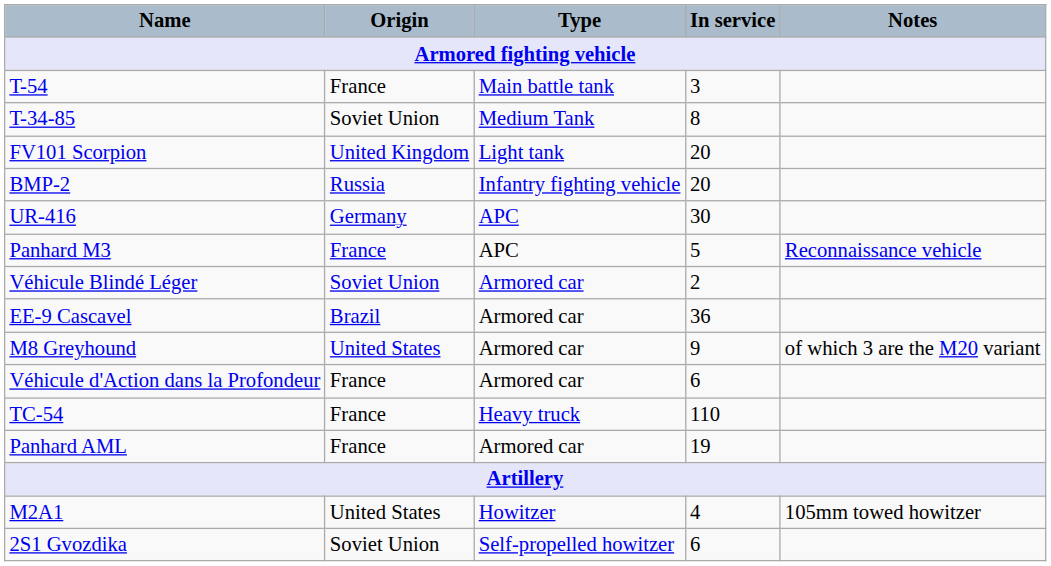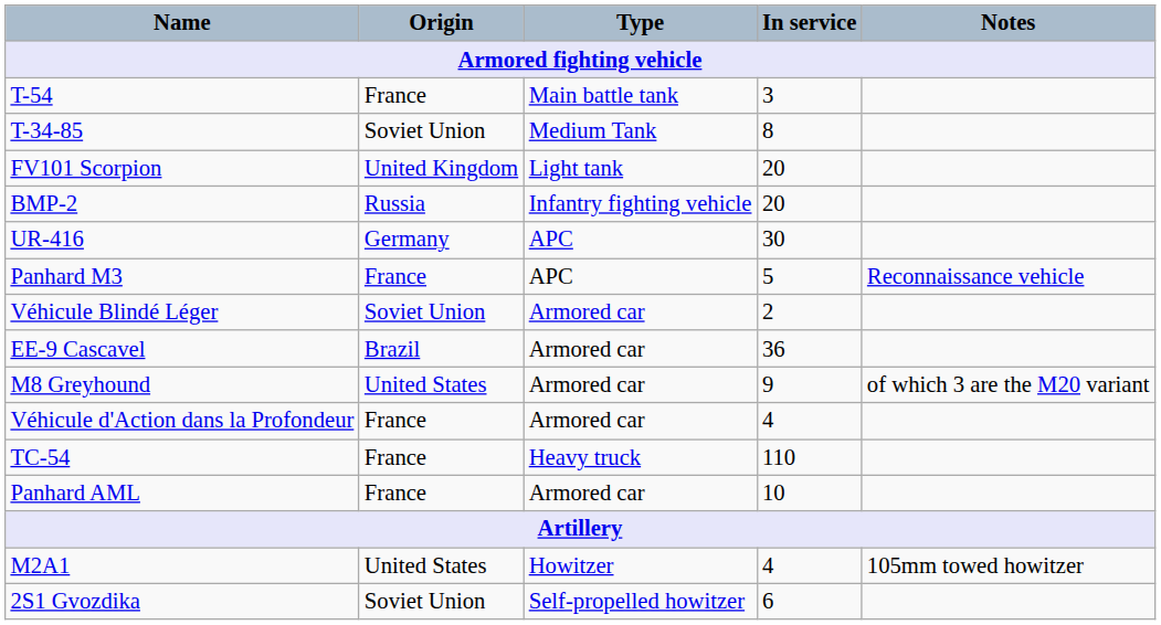Véhicule d'Action dans la Profondeur | In service: 6 -> 4
Panhard AML | In service: 19 -> 10
